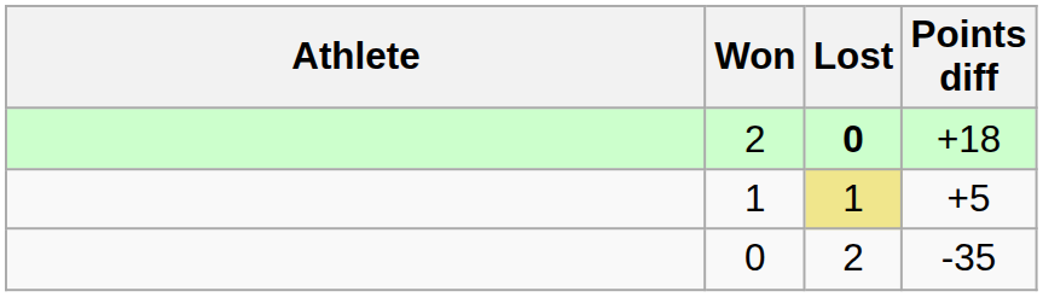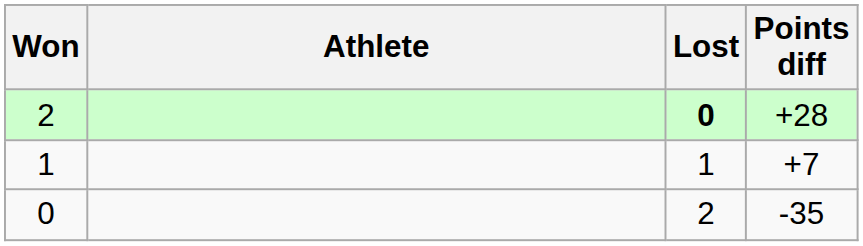columns swapped: Athlete <-> Won
row 2 | Points diff: +18 -> +28
row 3 | Lost: khaki background -> no background
row 3 | Points diff: +5 -> +7
